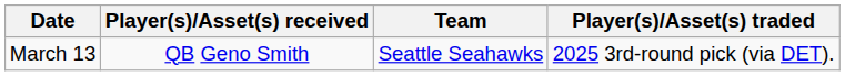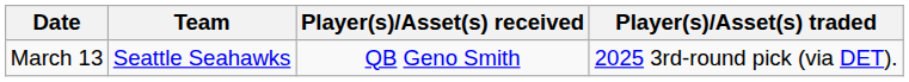columns swapped: Player(s)/Asset(s) received <-> Team
